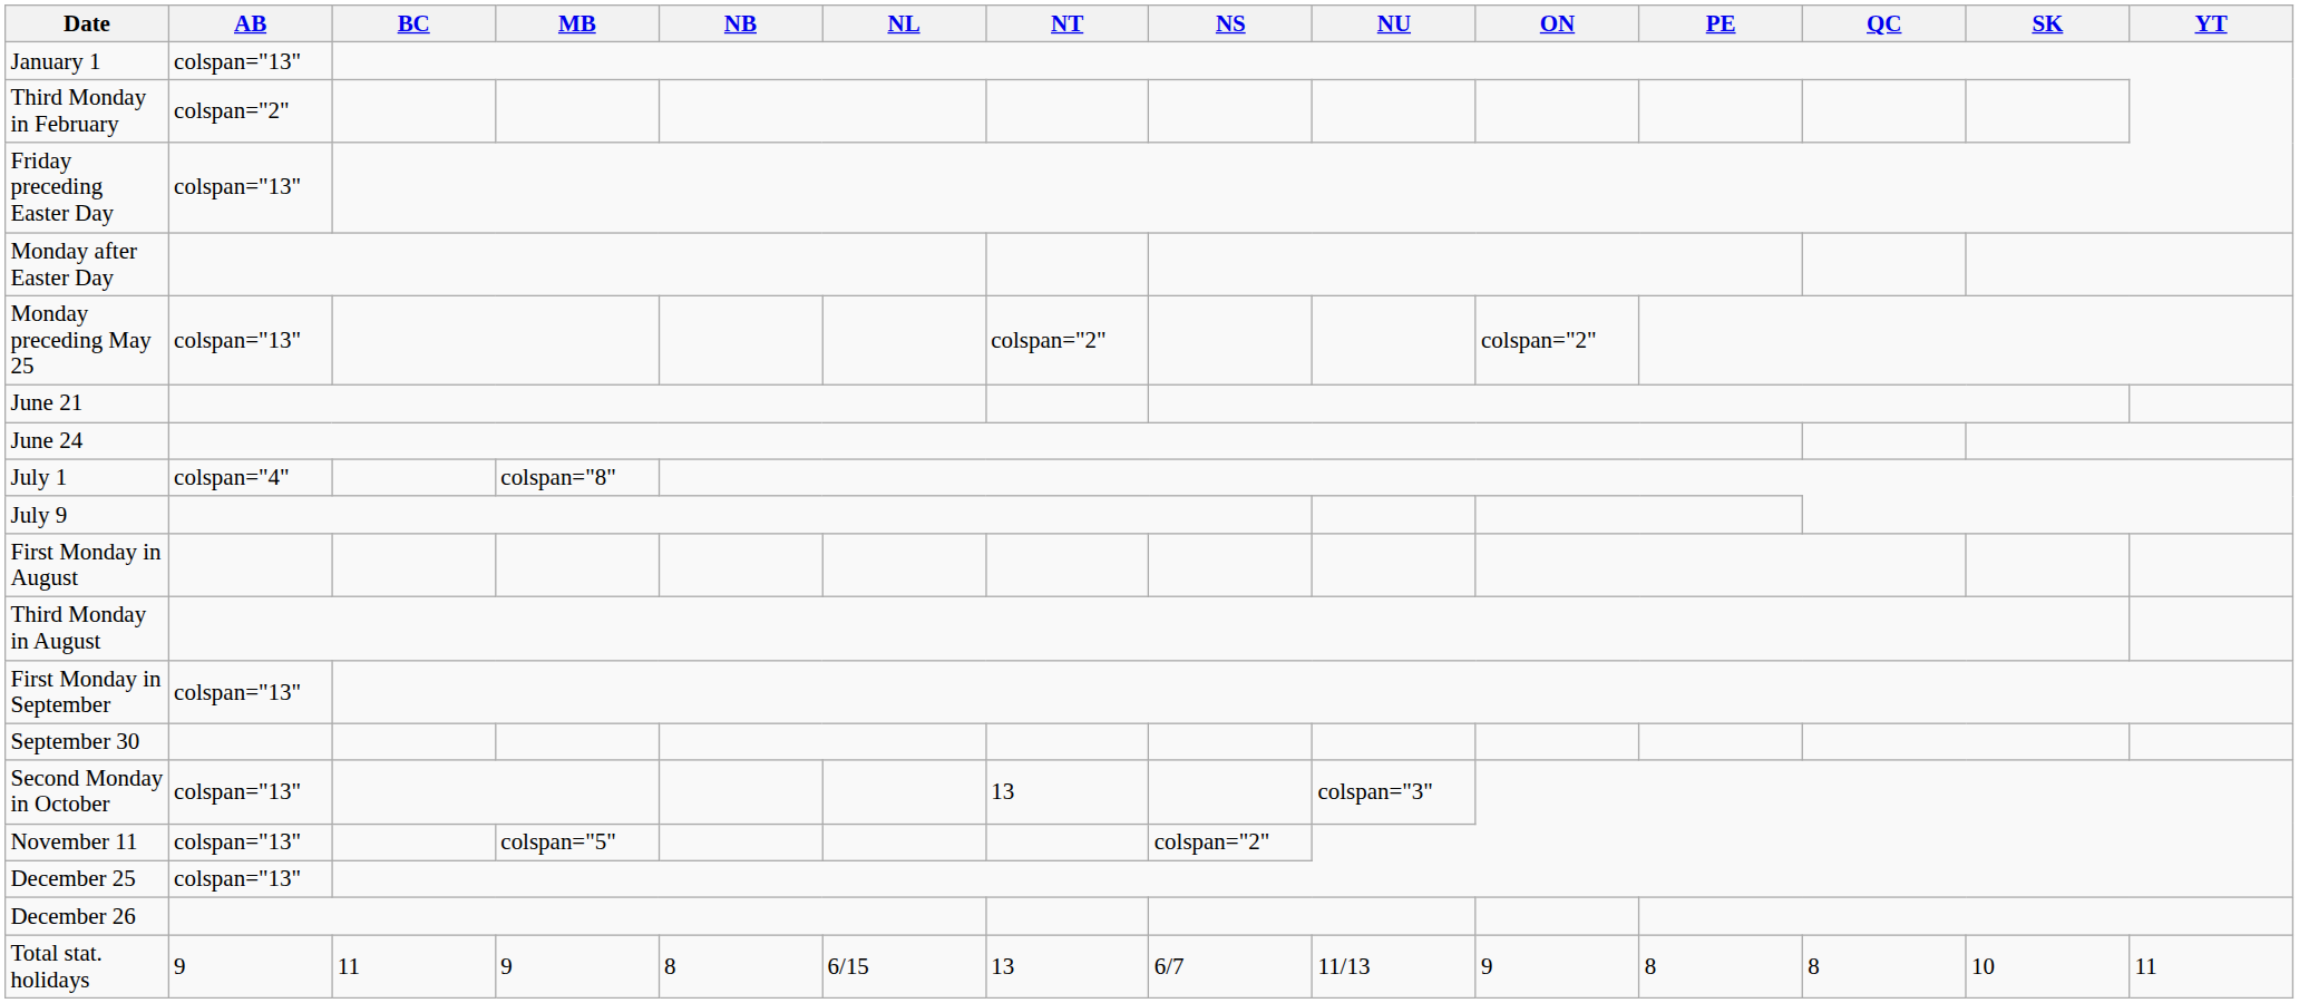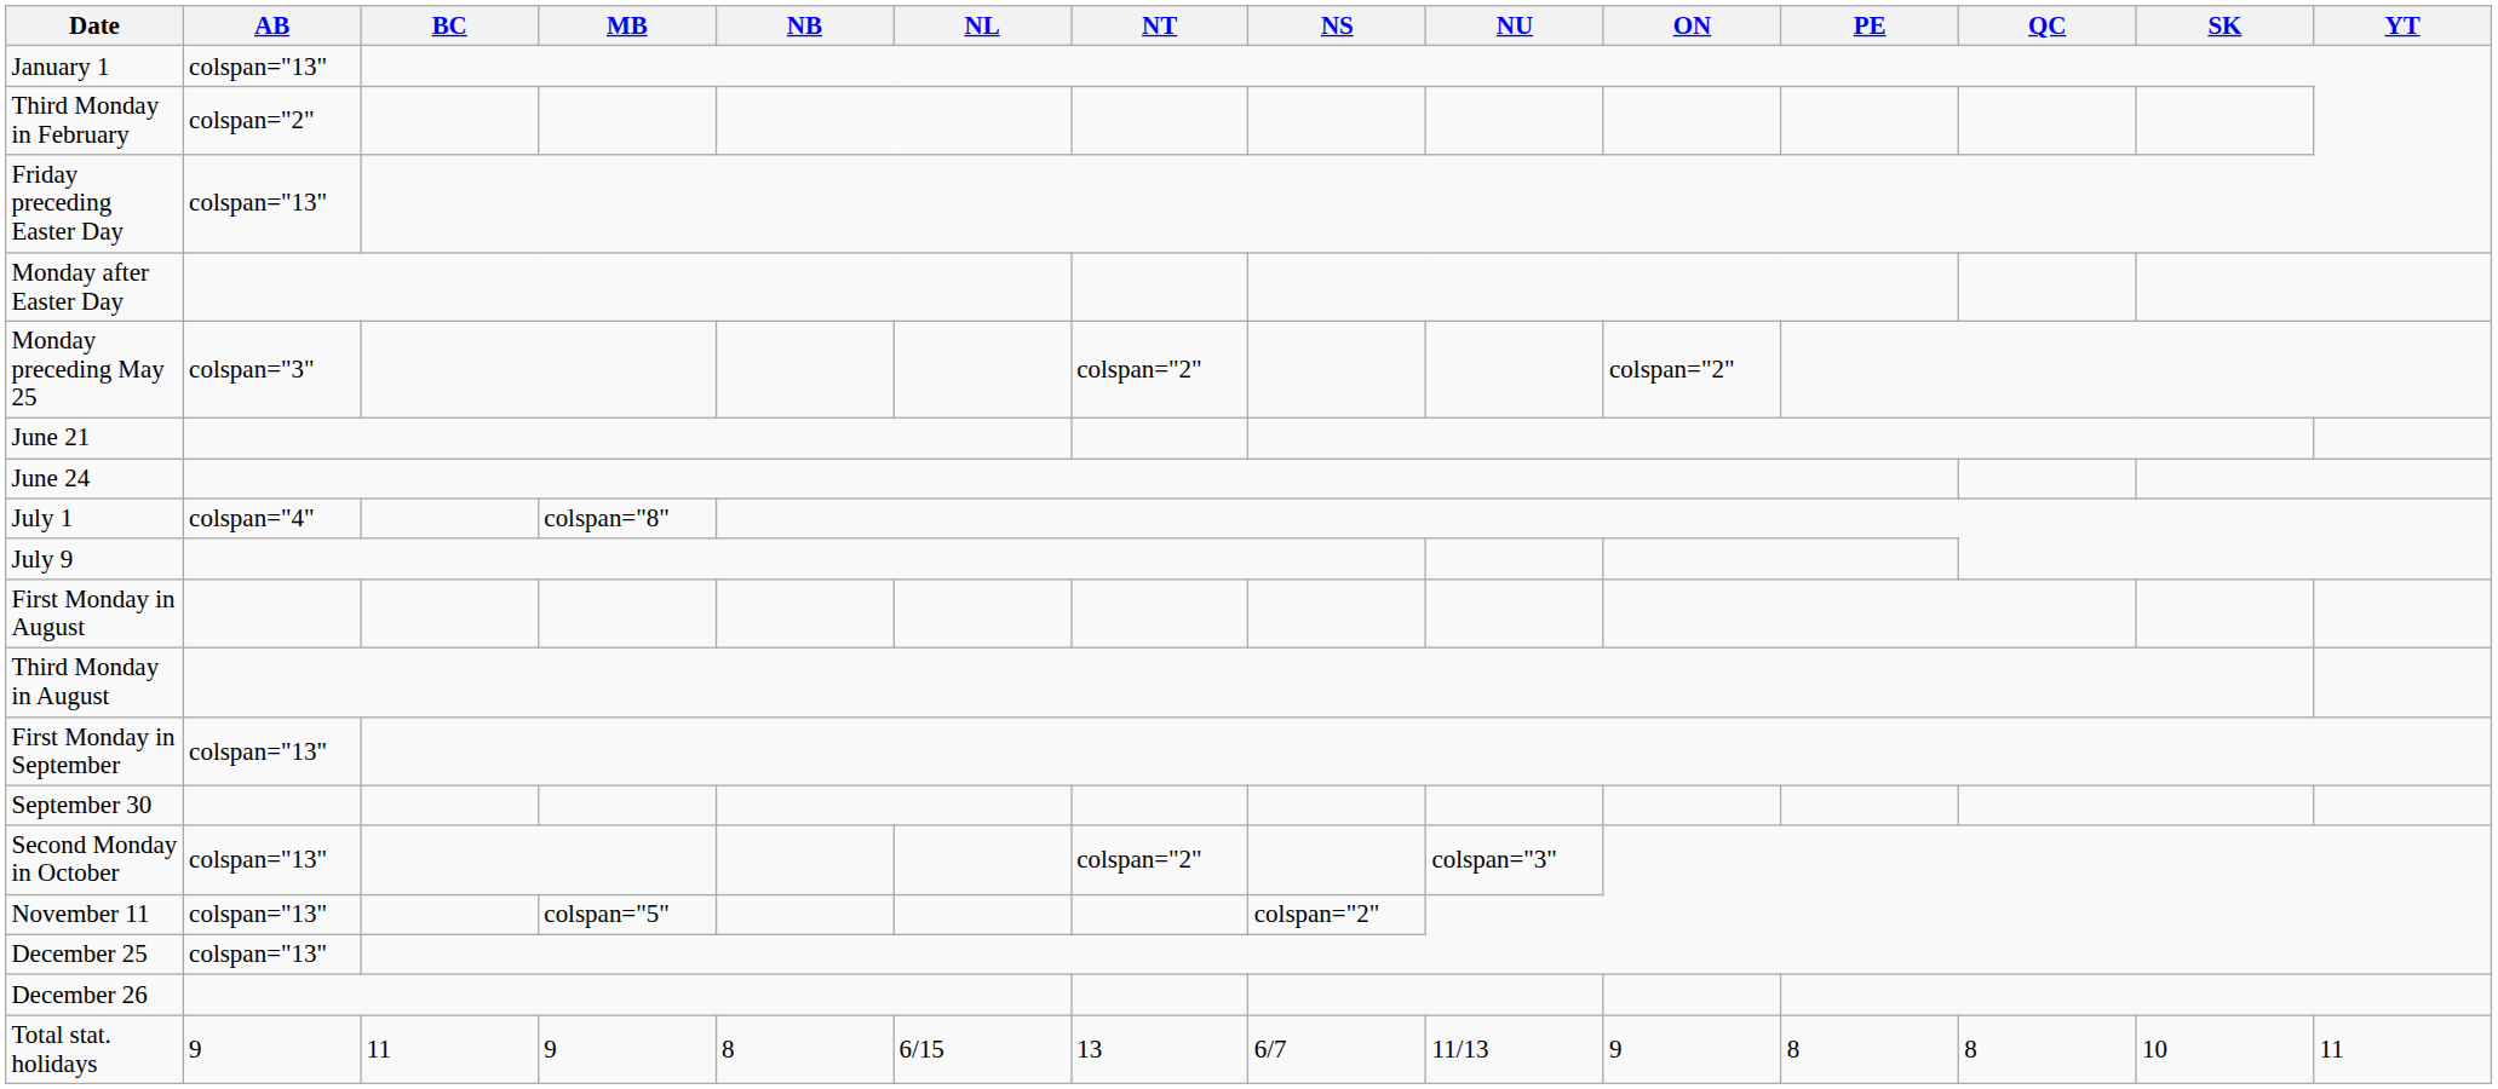Monday preceding May 25 | AB: colspan="13" -> colspan="3"
Second Monday in October | NT: 13 -> colspan="2"
